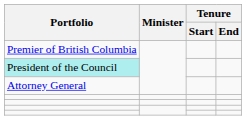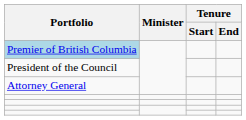Premier of British Columbia | Portfolio: no background -> lightblue background
President of the Council | Portfolio: paleturquoise background -> no background
